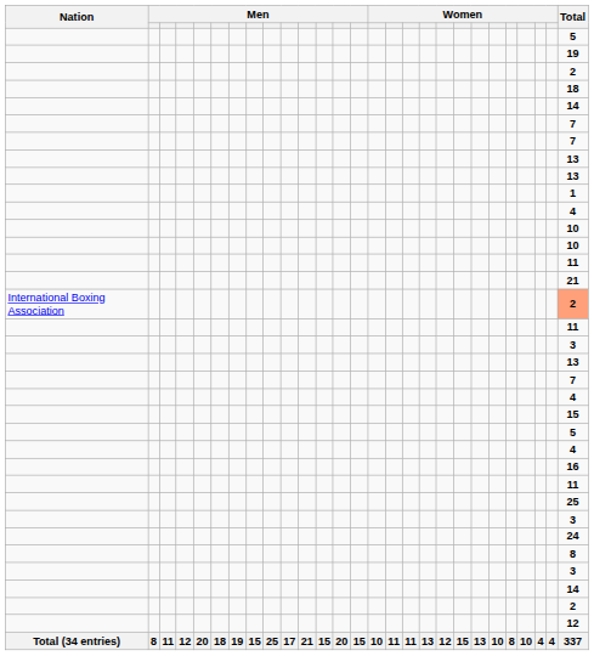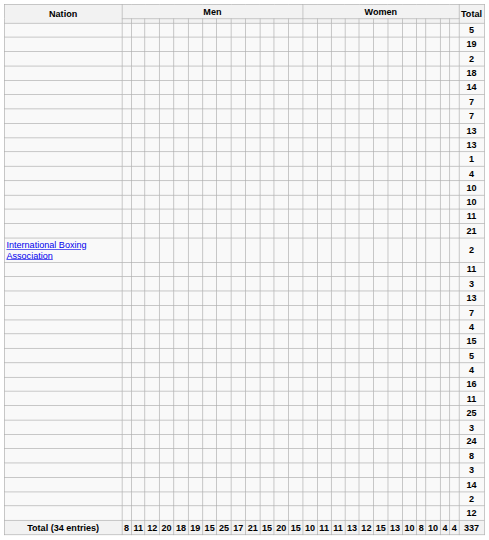International Boxing Association | Total: lightsalmon background -> no background
